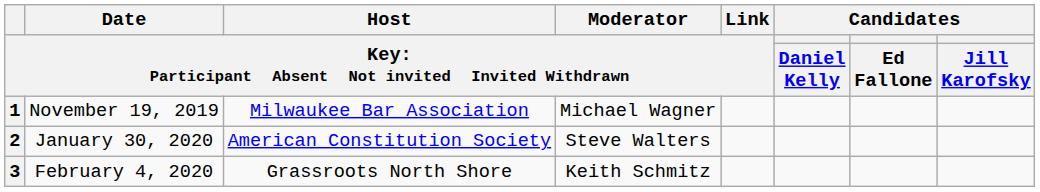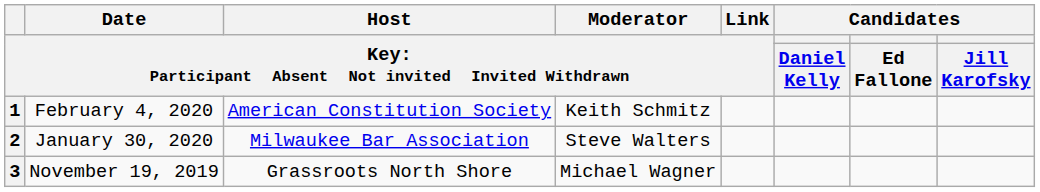1 | column 2: November 19, 2019 -> February 4, 2020
1 | column 3: Milwaukee Bar Association -> American Constitution Society
1 | column 4: Michael Wagner -> Keith Schmitz
2 | column 3: American Constitution Society -> Milwaukee Bar Association
3 | column 2: February 4, 2020 -> November 19, 2019
3 | column 4: Keith Schmitz -> Michael Wagner
